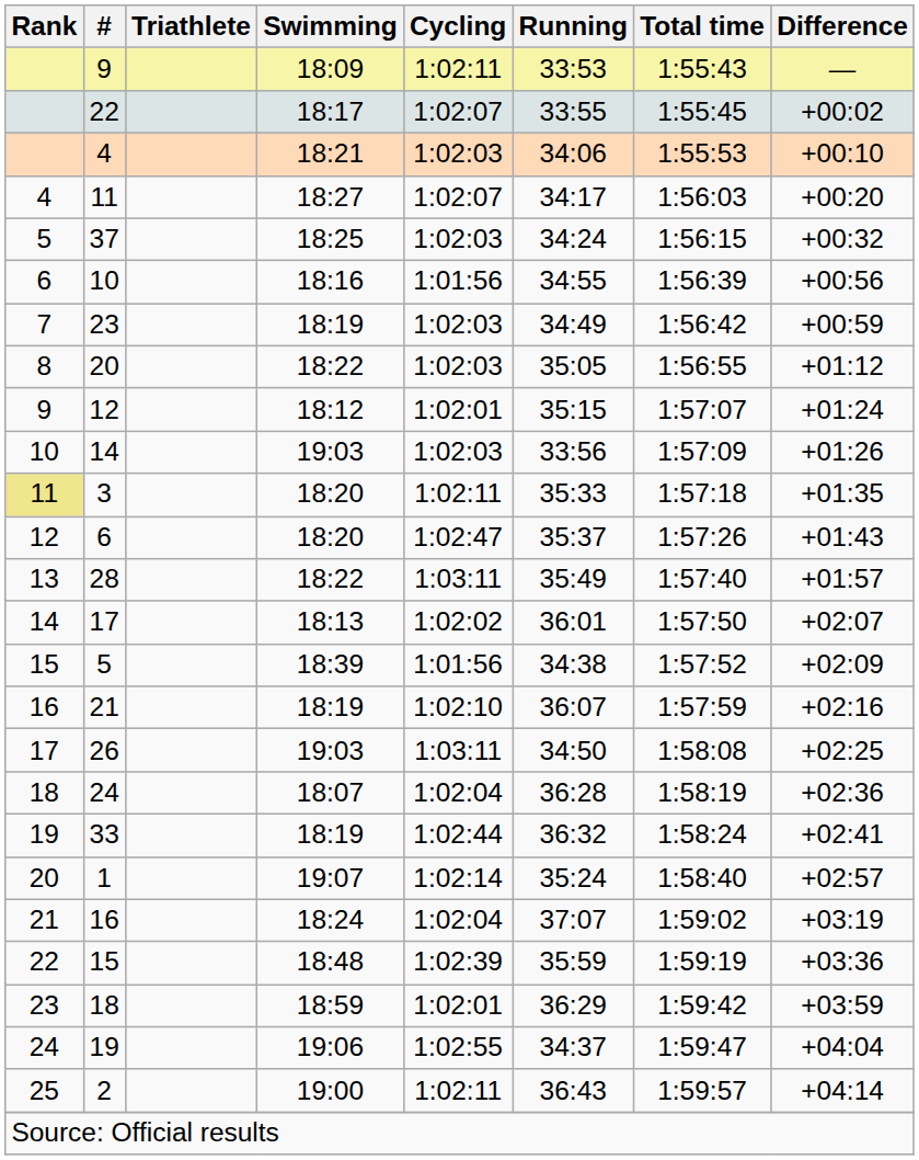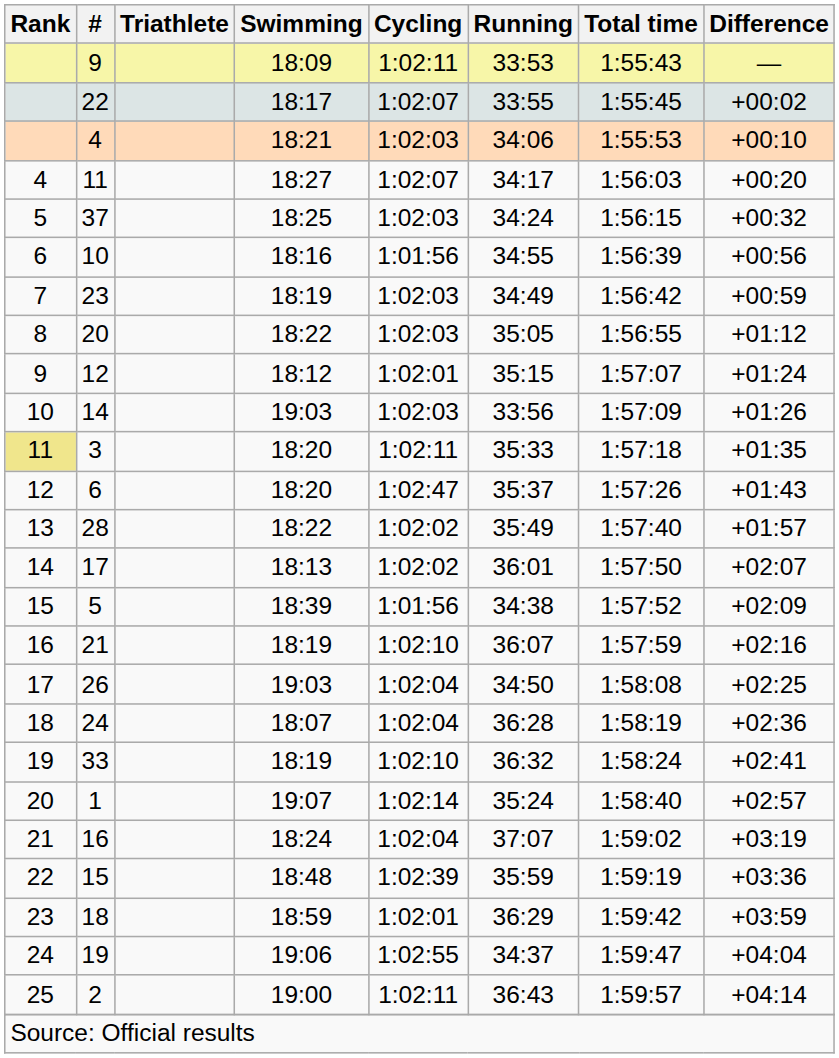28 | Cycling: 1:03:11 -> 1:02:02
26 | Cycling: 1:03:11 -> 1:02:04
33 | Cycling: 1:02:44 -> 1:02:10
